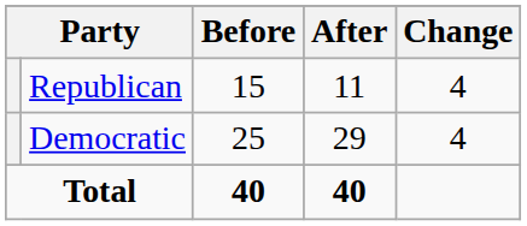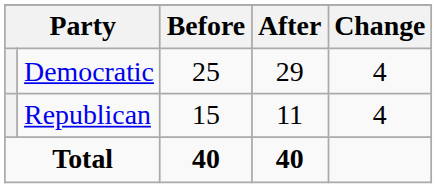rows swapped: Democratic <-> Republican
